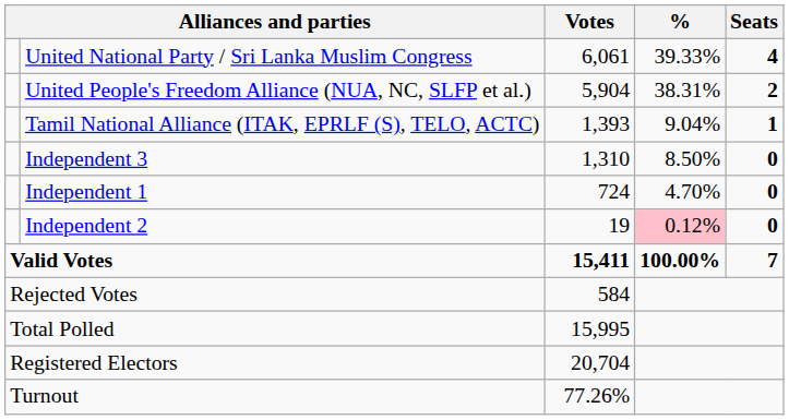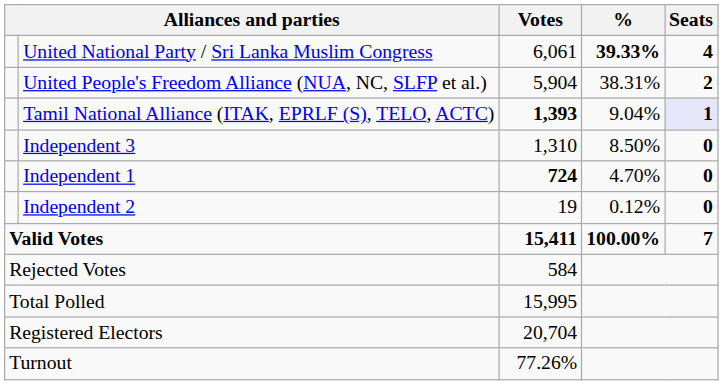United National Party / Sri Lanka Muslim Congress | %: normal -> bold
Tamil National Alliance (ITAK, EPRLF (S), TELO, ACTC) | Votes: normal -> bold
Tamil National Alliance (ITAK, EPRLF (S), TELO, ACTC) | Seats: no background -> lavender background
Independent 1 | Votes: normal -> bold
Independent 2 | %: pink background -> no background
